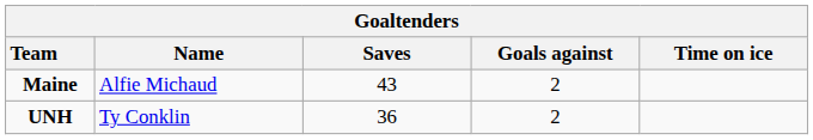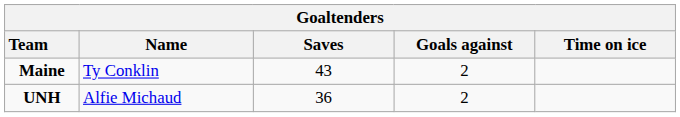Maine | Name: Alfie Michaud -> Ty Conklin
UNH | Name: Ty Conklin -> Alfie Michaud
